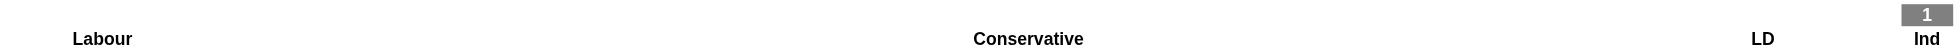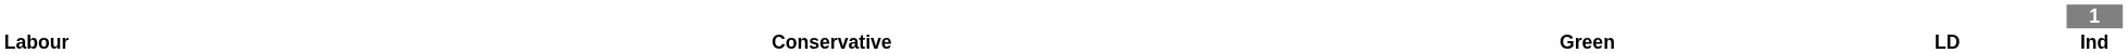+ column: 5 | Green
